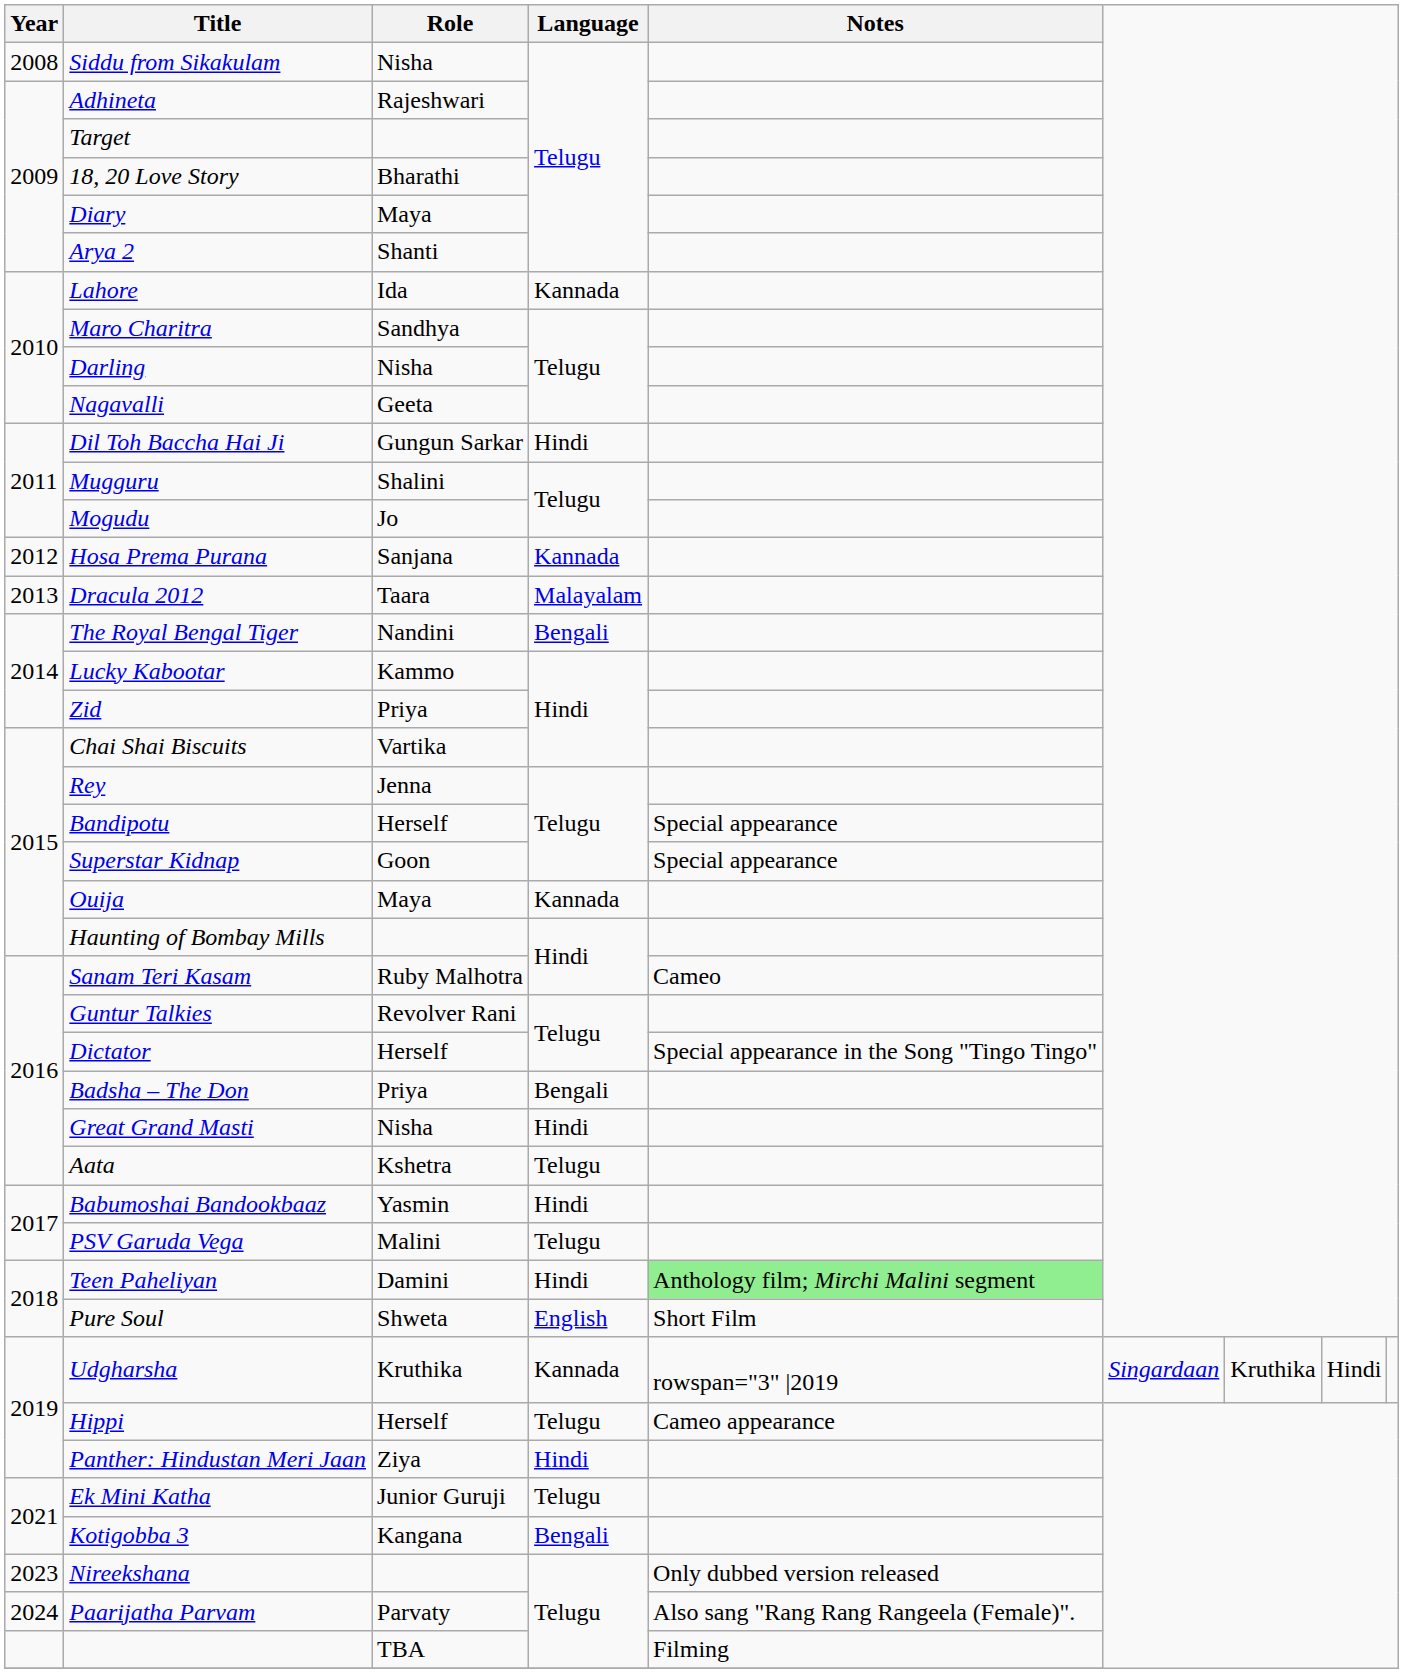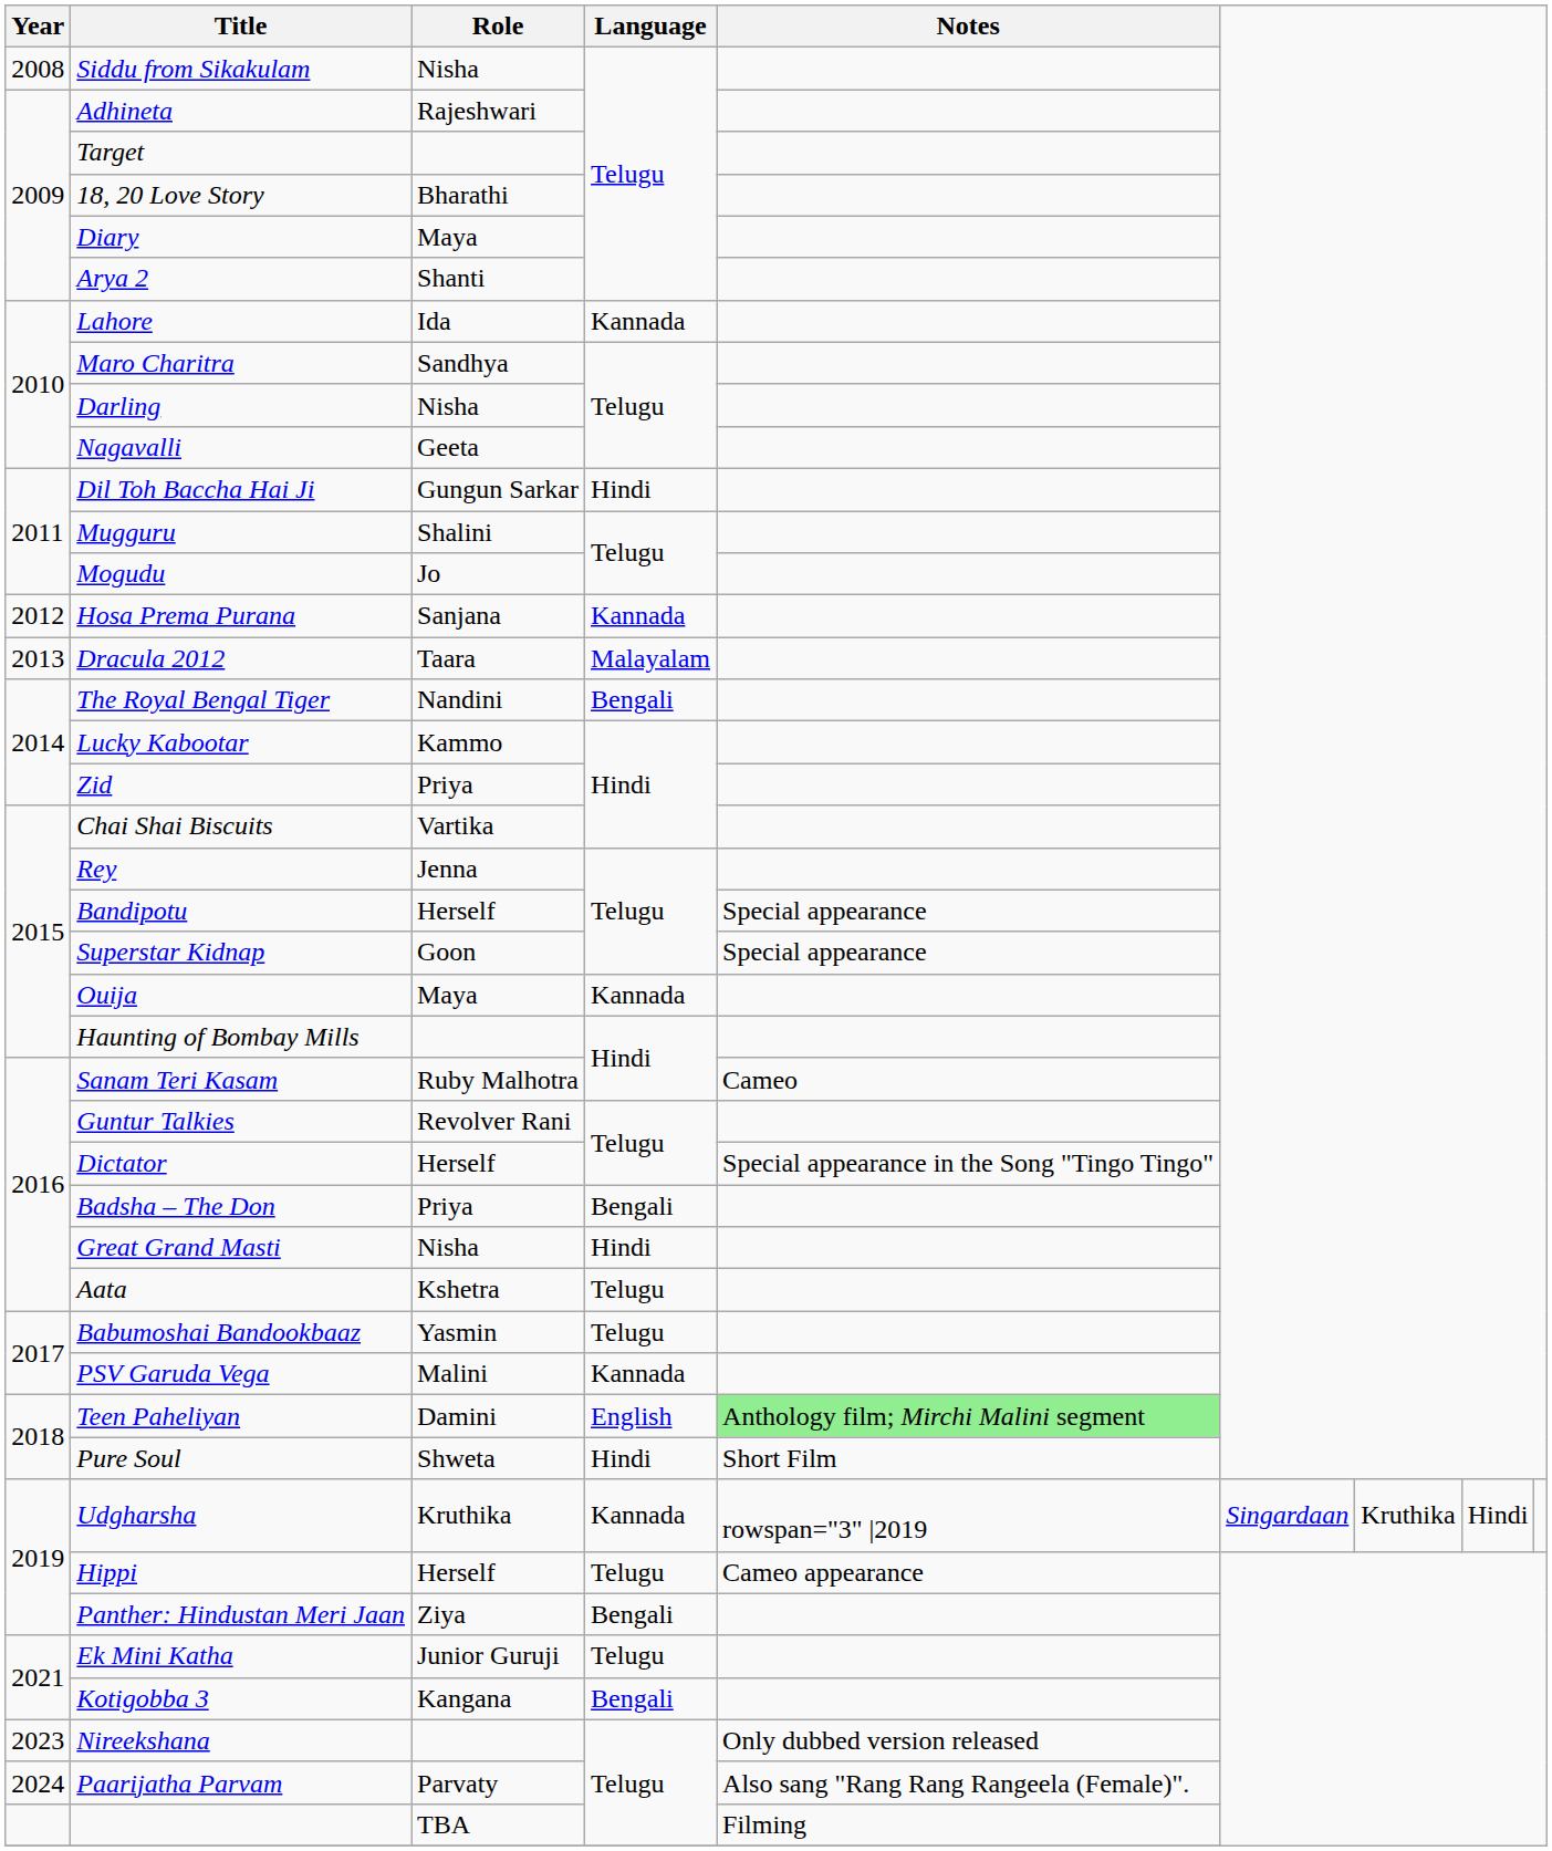Babumoshai Bandookbaaz | Language: Hindi -> Telugu
PSV Garuda Vega | Language: Telugu -> Kannada
Teen Paheliyan | Language: Hindi -> English
Pure Soul | Language: English -> Hindi
Panther: Hindustan Meri Jaan | Language: Hindi -> Bengali
